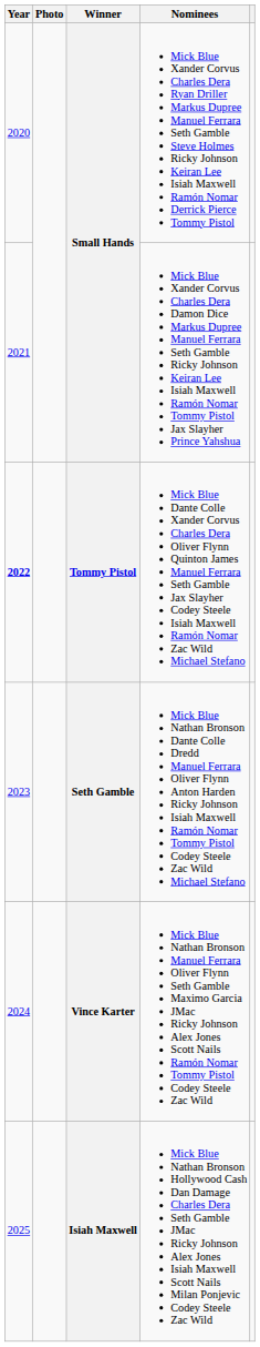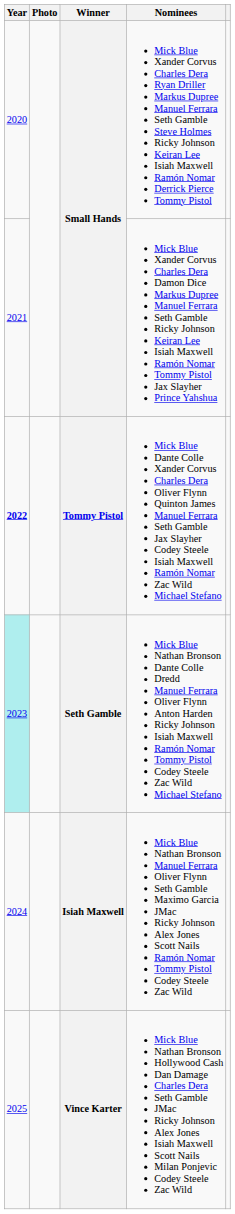row 5 | Year: no background -> paleturquoise background
row 6 | Winner: Vince Karter -> Isiah Maxwell
row 7 | Winner: Isiah Maxwell -> Vince Karter
